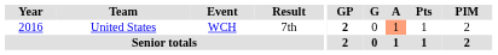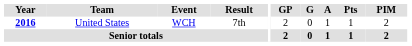United States | Year: normal -> bold
United States | GP: bold -> normal
United States | A: lightsalmon background -> no background
